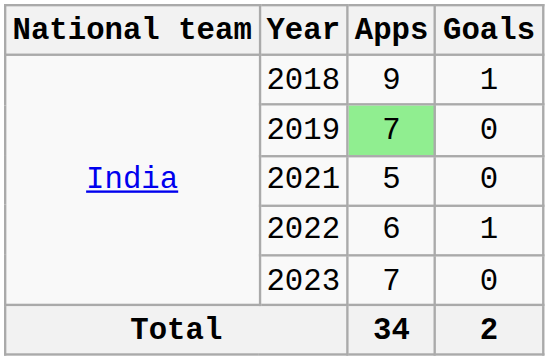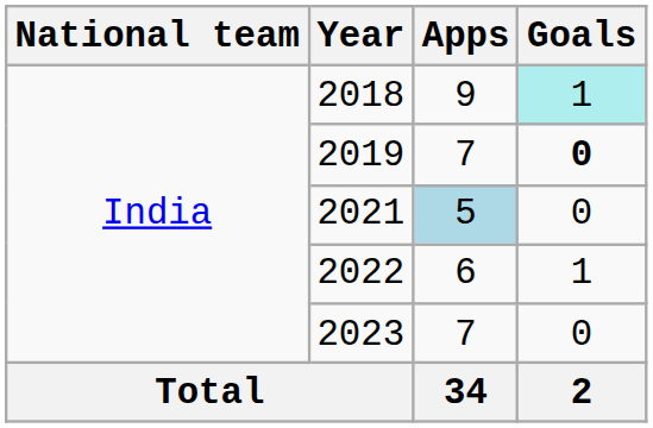2018 | Goals: no background -> paleturquoise background
2019 | Apps: lightgreen background -> no background
2019 | Goals: normal -> bold
2021 | Apps: no background -> lightblue background
